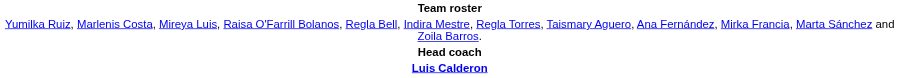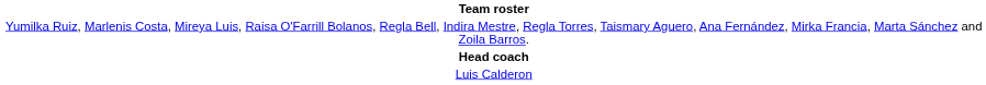row 4 | column 1: bold -> normal
